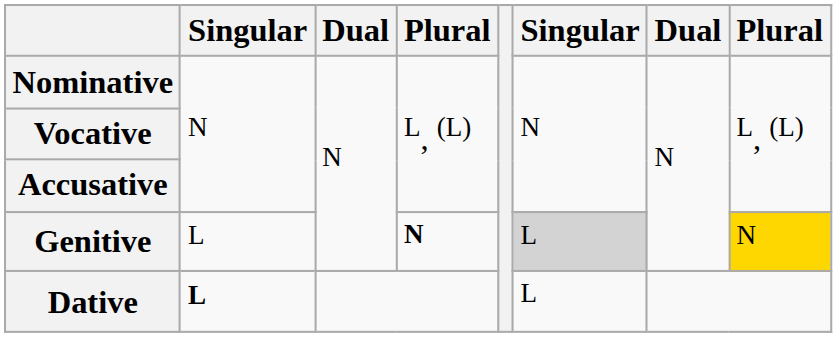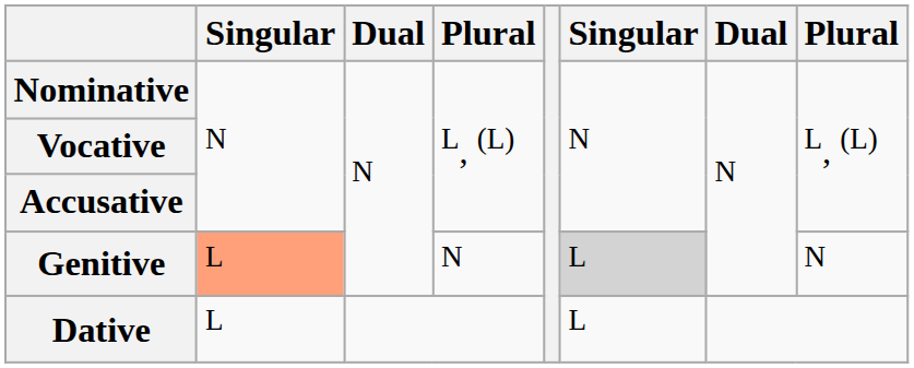Genitive | column 2: no background -> lightsalmon background
Genitive | column 4: bold -> normal
Genitive | column 8: gold background -> no background
Dative | column 2: bold -> normal
